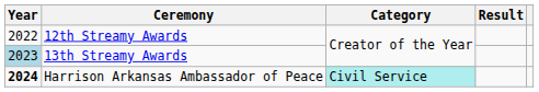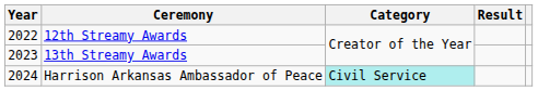13th Streamy Awards | Year: lightblue background -> no background
Harrison Arkansas Ambassador of Peace | Year: bold -> normal
